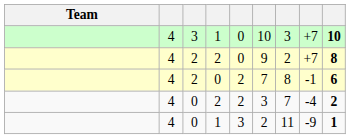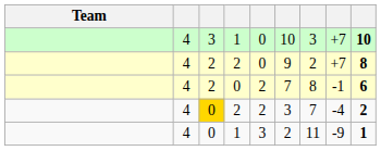row 5 | column 3: no background -> gold background
